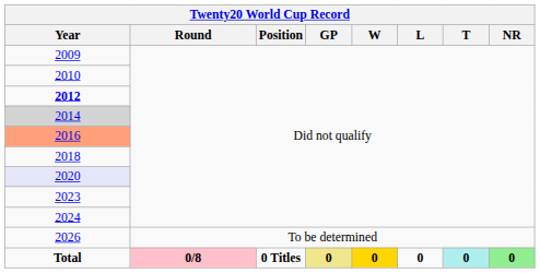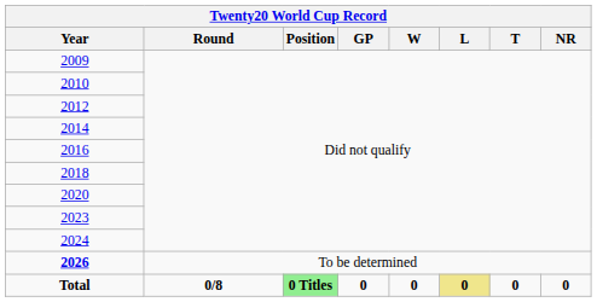2012 | Twenty20 World Cup Record / Year: bold -> normal
2014 | Twenty20 World Cup Record / Year: lightgrey background -> no background
2016 | Twenty20 World Cup Record / Year: lightsalmon background -> no background
2020 | Twenty20 World Cup Record / Year: lavender background -> no background
2026 | Twenty20 World Cup Record / Year: normal -> bold
Total | Twenty20 World Cup Record / Round: pink background -> no background
Total | Twenty20 World Cup Record / Position: no background -> lightgreen background
Total | Twenty20 World Cup Record / GP: khaki background -> no background
Total | Twenty20 World Cup Record / W: gold background -> no background
Total | Twenty20 World Cup Record / L: no background -> khaki background
Total | Twenty20 World Cup Record / T: paleturquoise background -> no background
Total | Twenty20 World Cup Record / NR: lightgreen background -> no background
